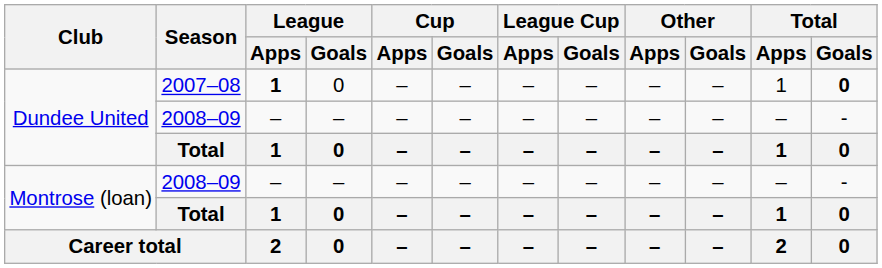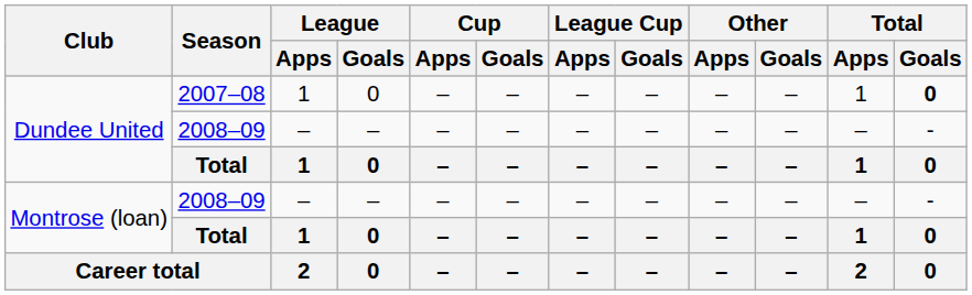Dundee United / 2007–08 | League / Apps: bold -> normal
